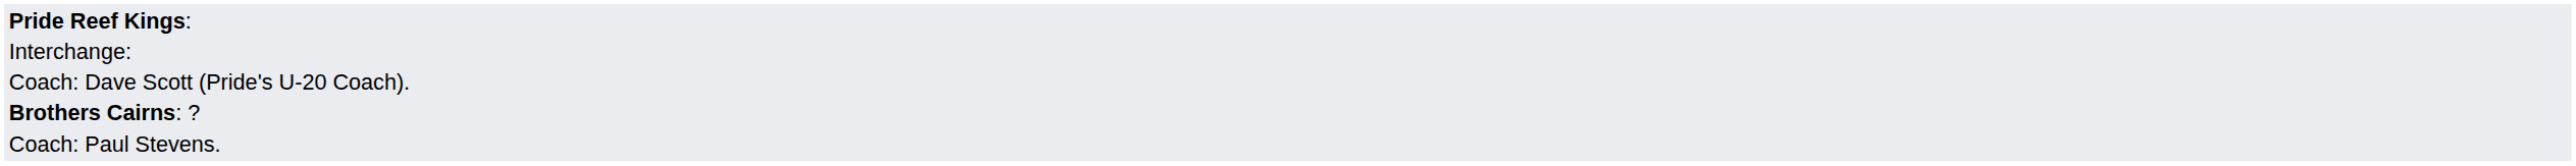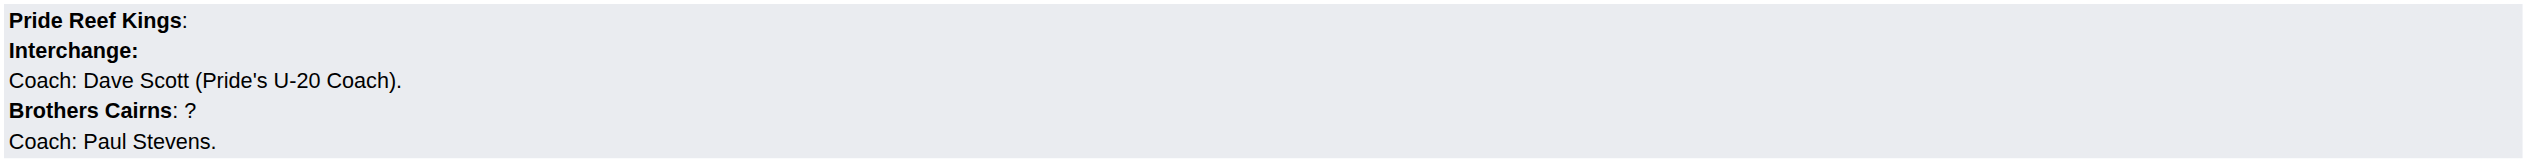row 2 | column 1: normal -> bold
